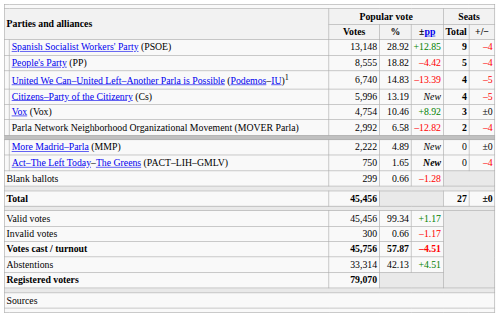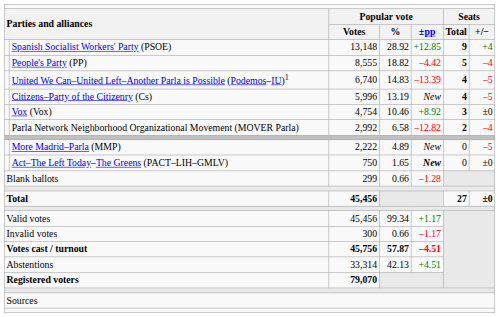Spanish Socialist Workers' Party (PSOE) | column 7: –4 -> +4
More Madrid–Parla (MMP) | column 7: ±0 -> –5
Act–The Left Today–The Greens (PACT–LIH–GMLV) | column 7: –4 -> ±0
